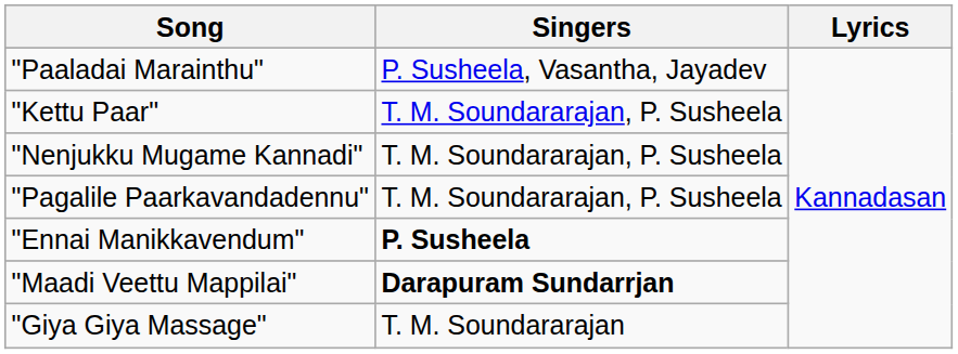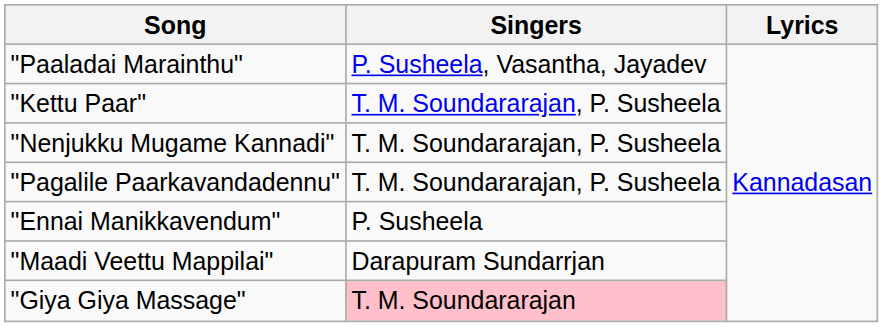"Ennai Manikkavendum" | Singers: bold -> normal
"Maadi Veettu Mappilai" | Singers: bold -> normal
"Giya Giya Massage" | Singers: no background -> pink background
